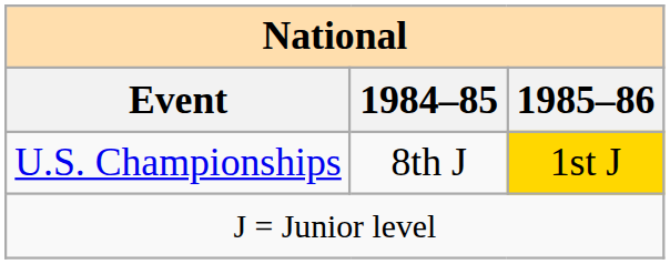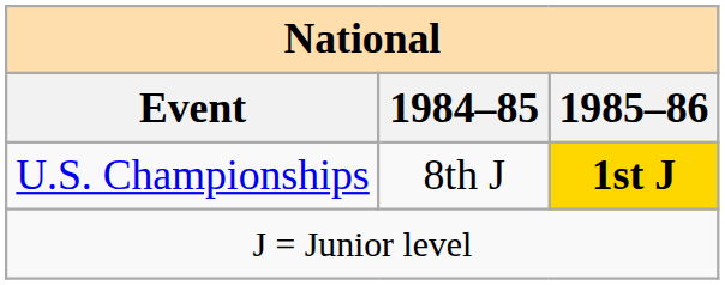U.S. Championships | 1985–86: normal -> bold
